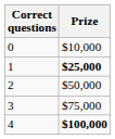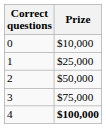1 | Prize: bold -> normal
